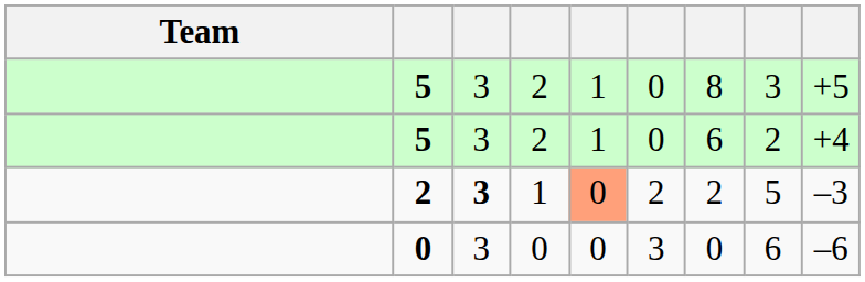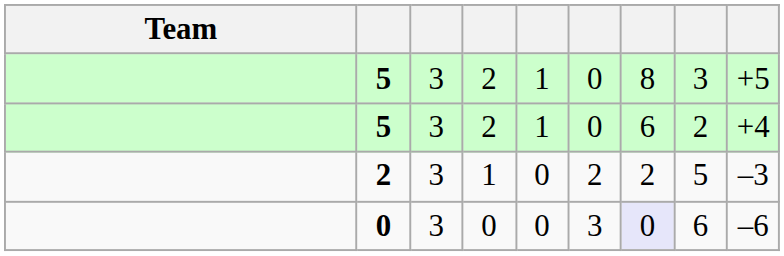row 4 | column 3: bold -> normal
row 4 | column 5: lightsalmon background -> no background
row 5 | column 7: no background -> lavender background
